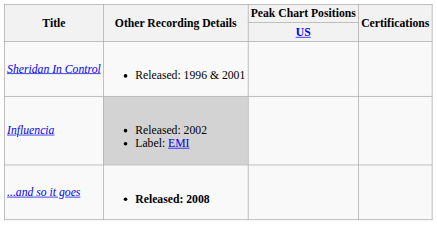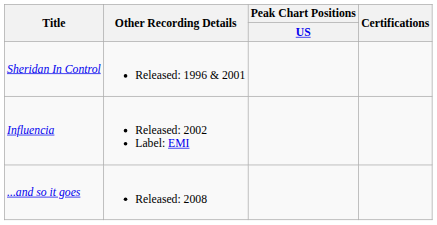Influencia | Other Recording Details: lightgrey background -> no background
...and so it goes | Other Recording Details: bold -> normal
